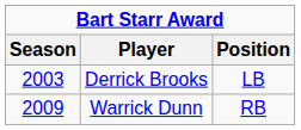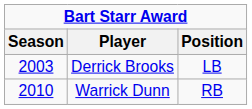Warrick Dunn | Season: 2009 -> 2010
